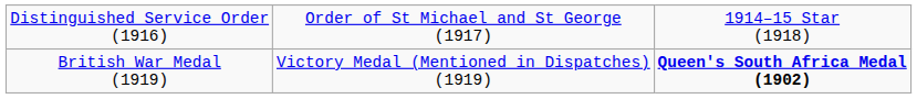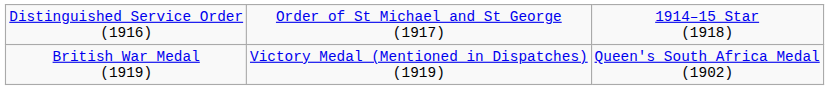British War Medal (1919) | column 3: bold -> normal
